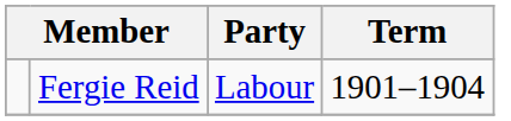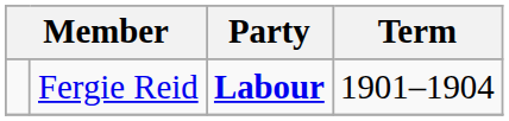Fergie Reid | Party: normal -> bold
